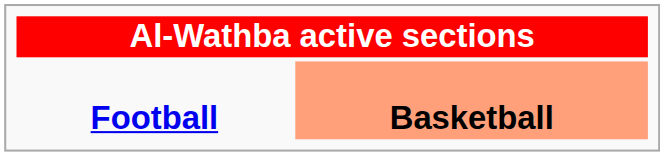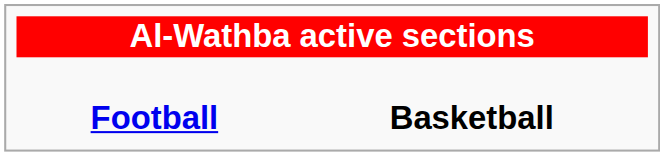Football | column 2: lightsalmon background -> no background
